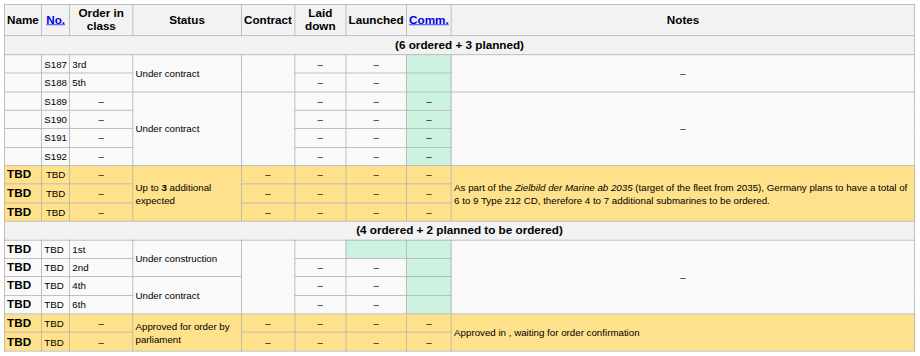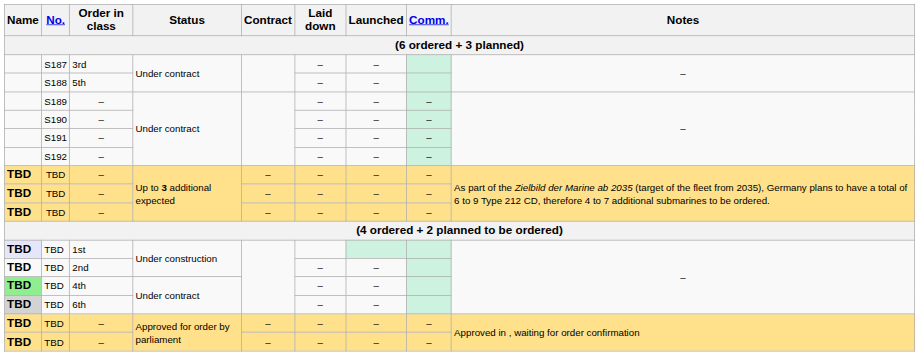TBD / 1st | Name: no background -> lavender background
TBD / 4th | Name: no background -> lightgreen background
TBD / 6th | Name: no background -> lightgrey background
